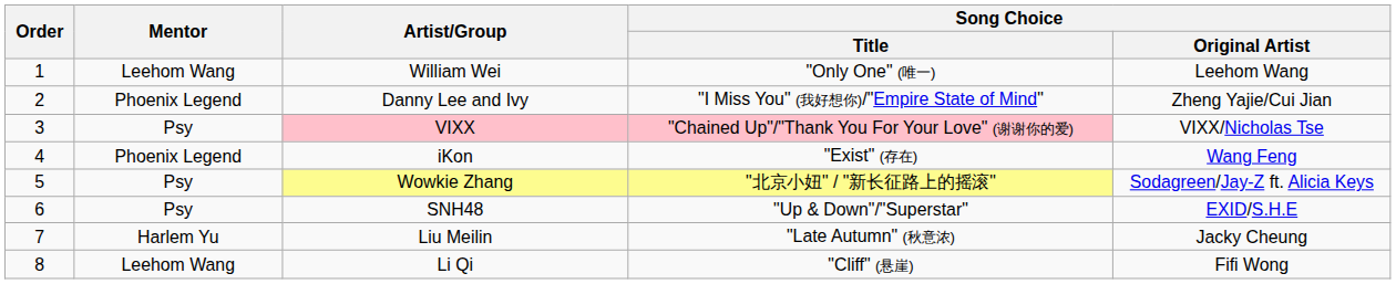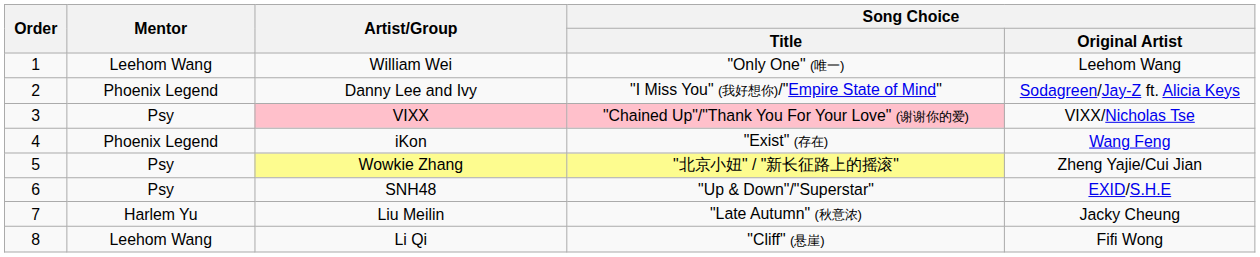Danny Lee and Ivy | Song Choice / Original Artist: Zheng Yajie/Cui Jian -> Sodagreen/Jay-Z ft. Alicia Keys
Wowkie Zhang | Song Choice / Original Artist: Sodagreen/Jay-Z ft. Alicia Keys -> Zheng Yajie/Cui Jian
